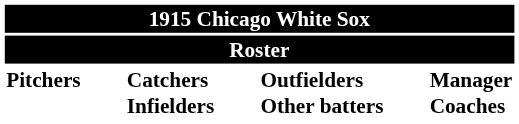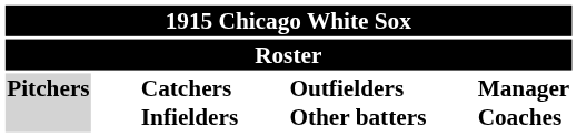Pitchers | column 1: no background -> lightgrey background
